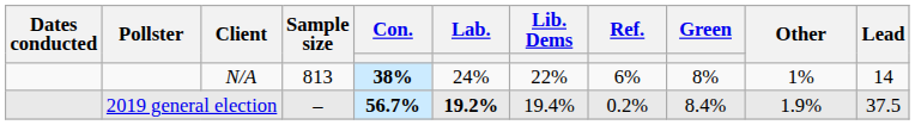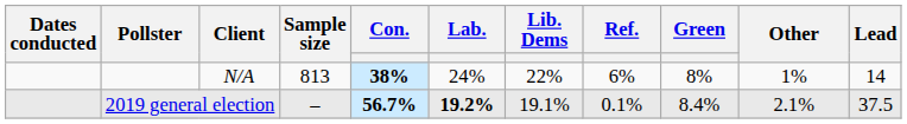2019 general election | Lib. Dems: 19.4% -> 19.1%
2019 general election | Ref.: 0.2% -> 0.1%
2019 general election | Other: 1.9% -> 2.1%
